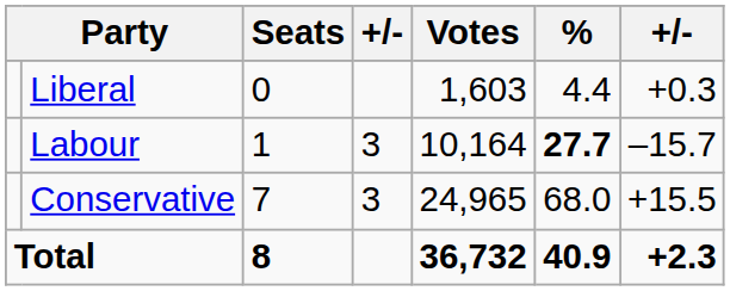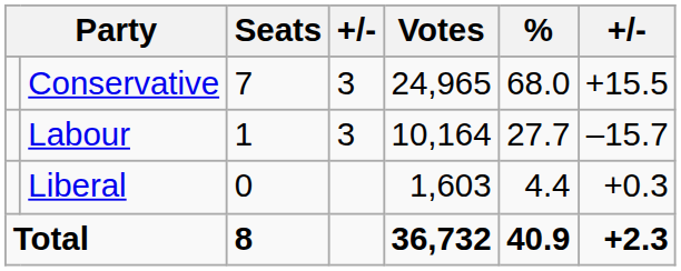rows swapped: Conservative <-> Liberal
Labour | %: bold -> normal
